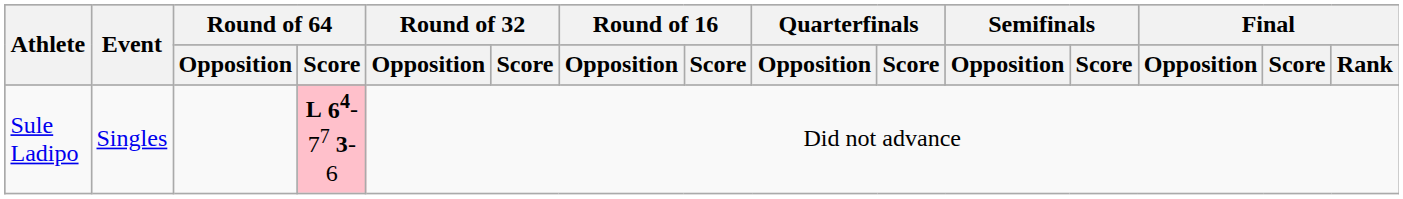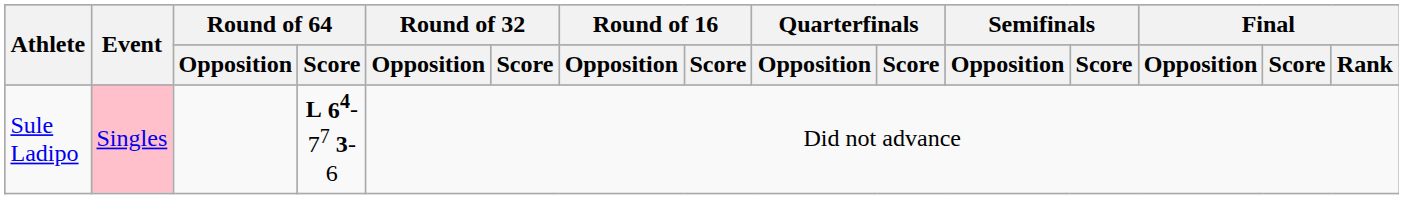Sule Ladipo | Event: no background -> pink background
Sule Ladipo | Round of 64 / Score: pink background -> no background
